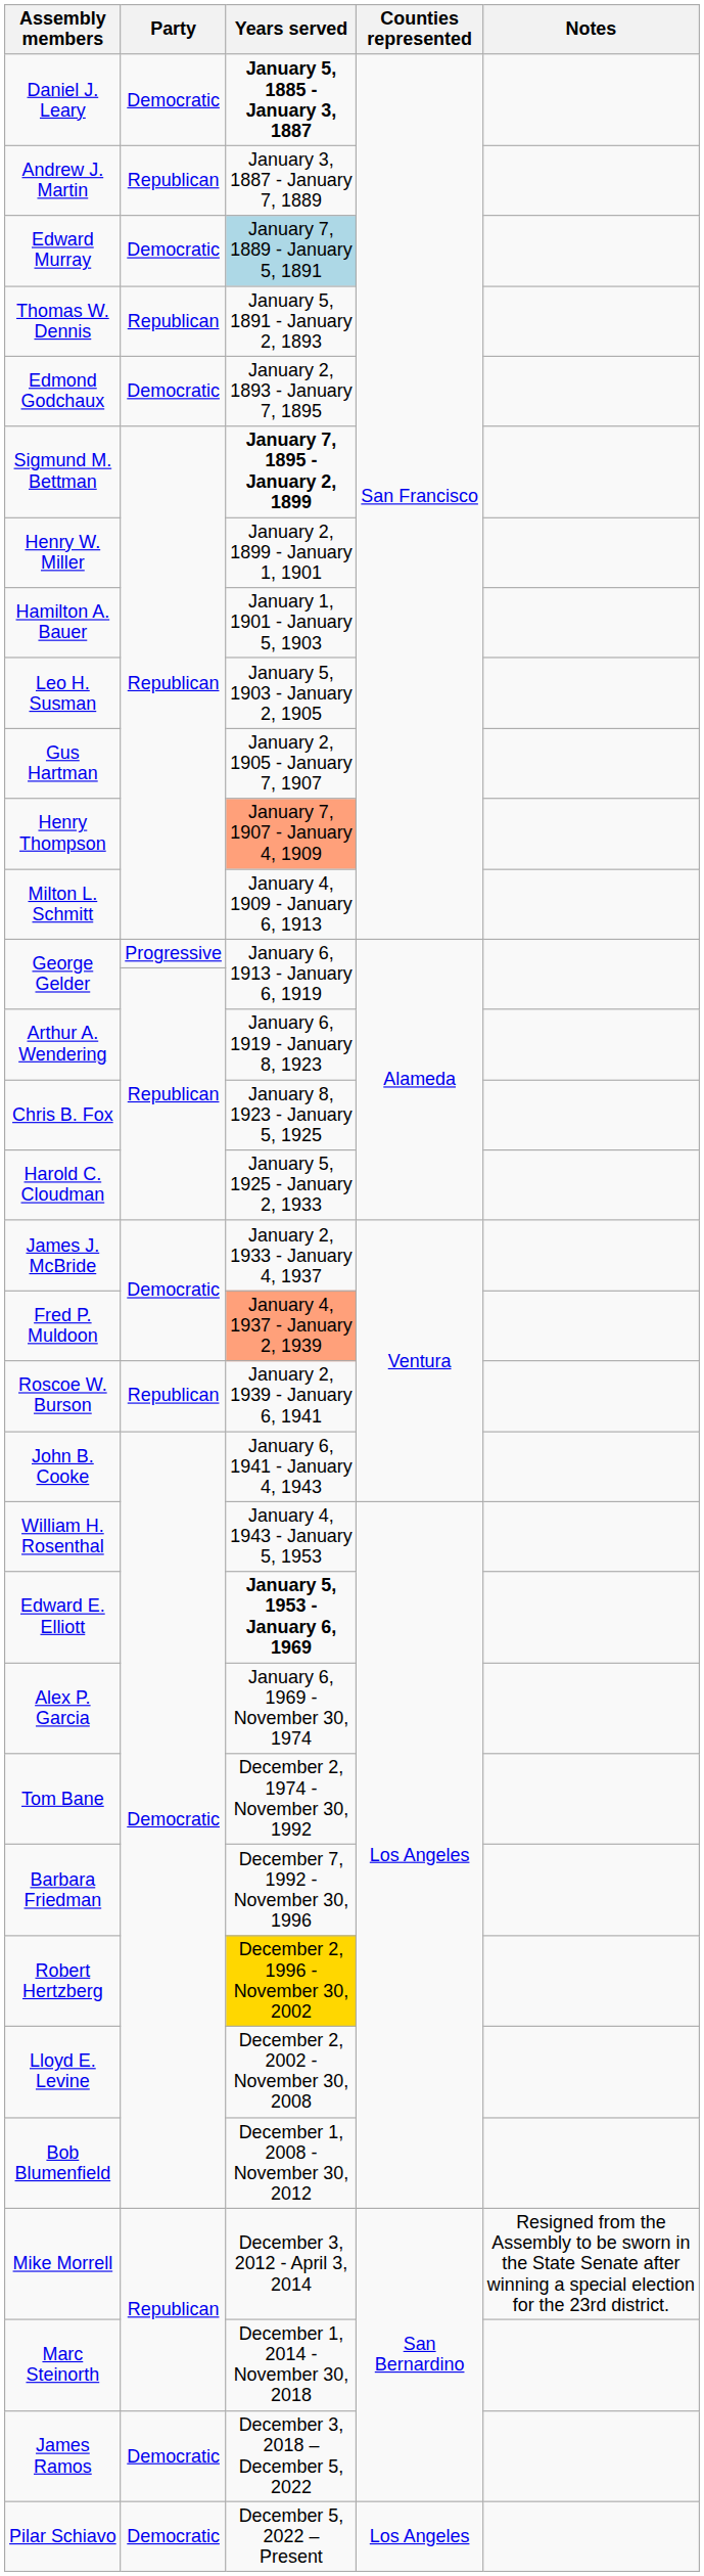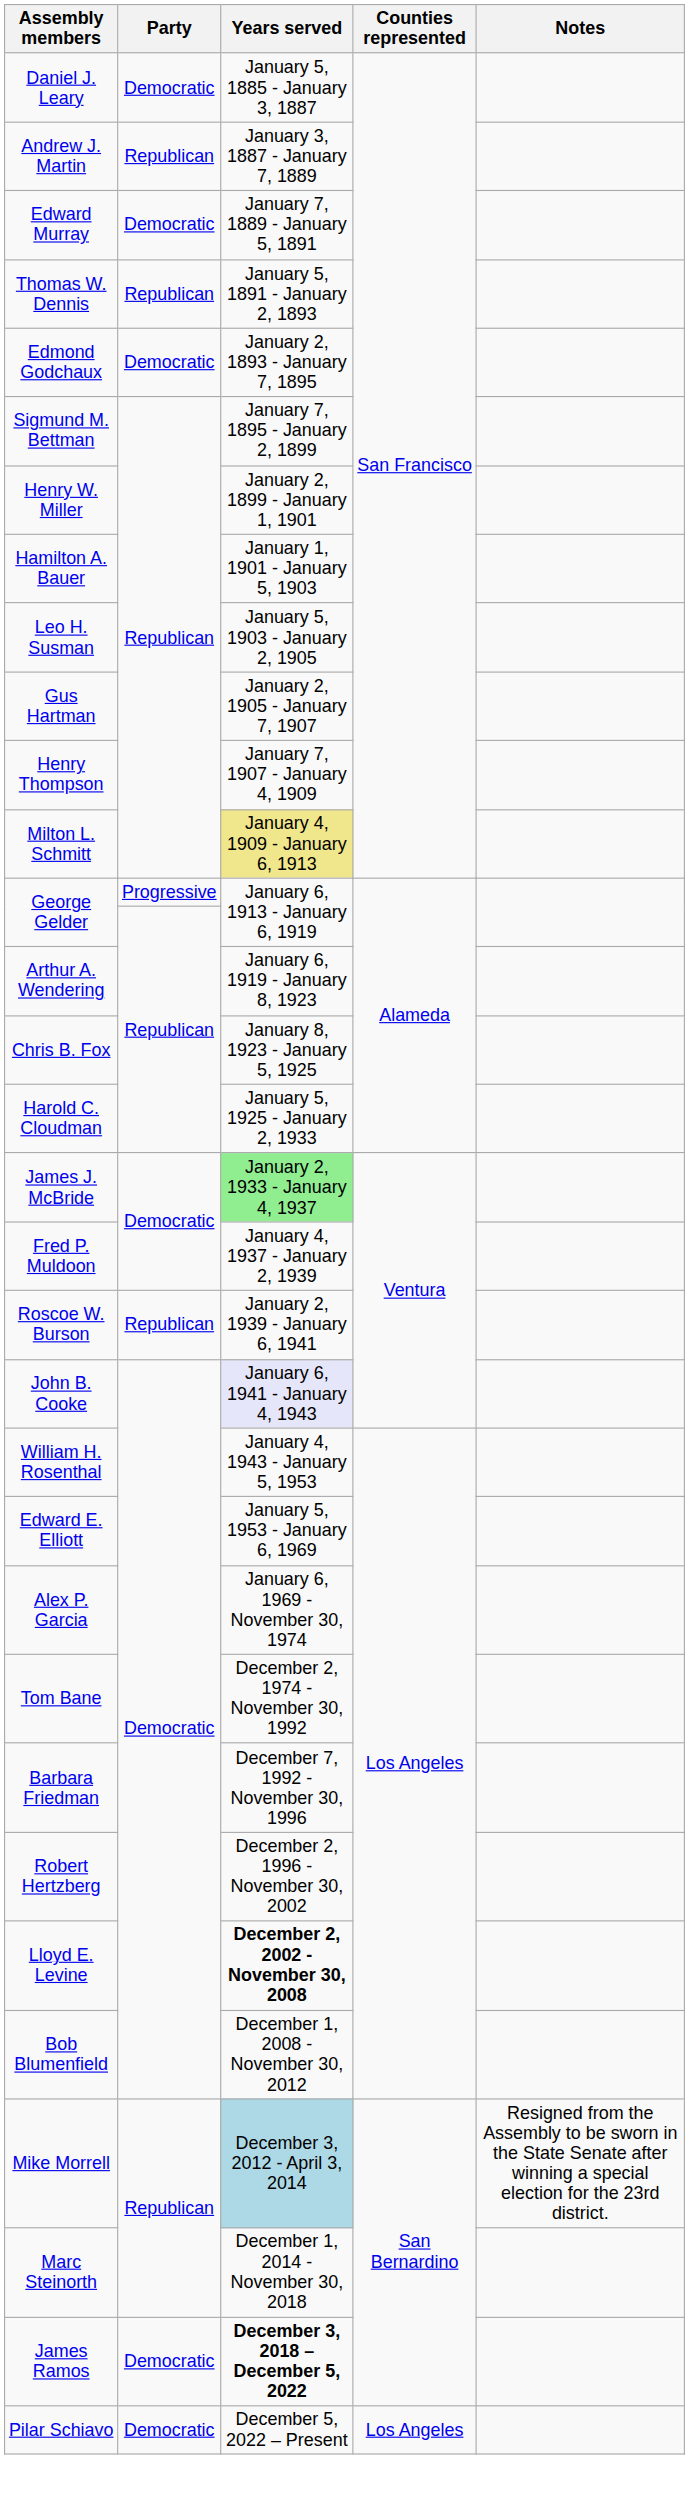Daniel J. Leary | Years served: bold -> normal
Edward Murray | Years served: lightblue background -> no background
Sigmund M. Bettman | Years served: bold -> normal
Henry Thompson | Years served: lightsalmon background -> no background
Milton L. Schmitt | Years served: no background -> khaki background
James J. McBride | Years served: no background -> lightgreen background
Fred P. Muldoon | Years served: lightsalmon background -> no background
John B. Cooke | Years served: no background -> lavender background
Edward E. Elliott | Years served: bold -> normal
Robert Hertzberg | Years served: gold background -> no background
Lloyd E. Levine | Years served: normal -> bold
Mike Morrell | Years served: no background -> lightblue background
James Ramos | Years served: normal -> bold
